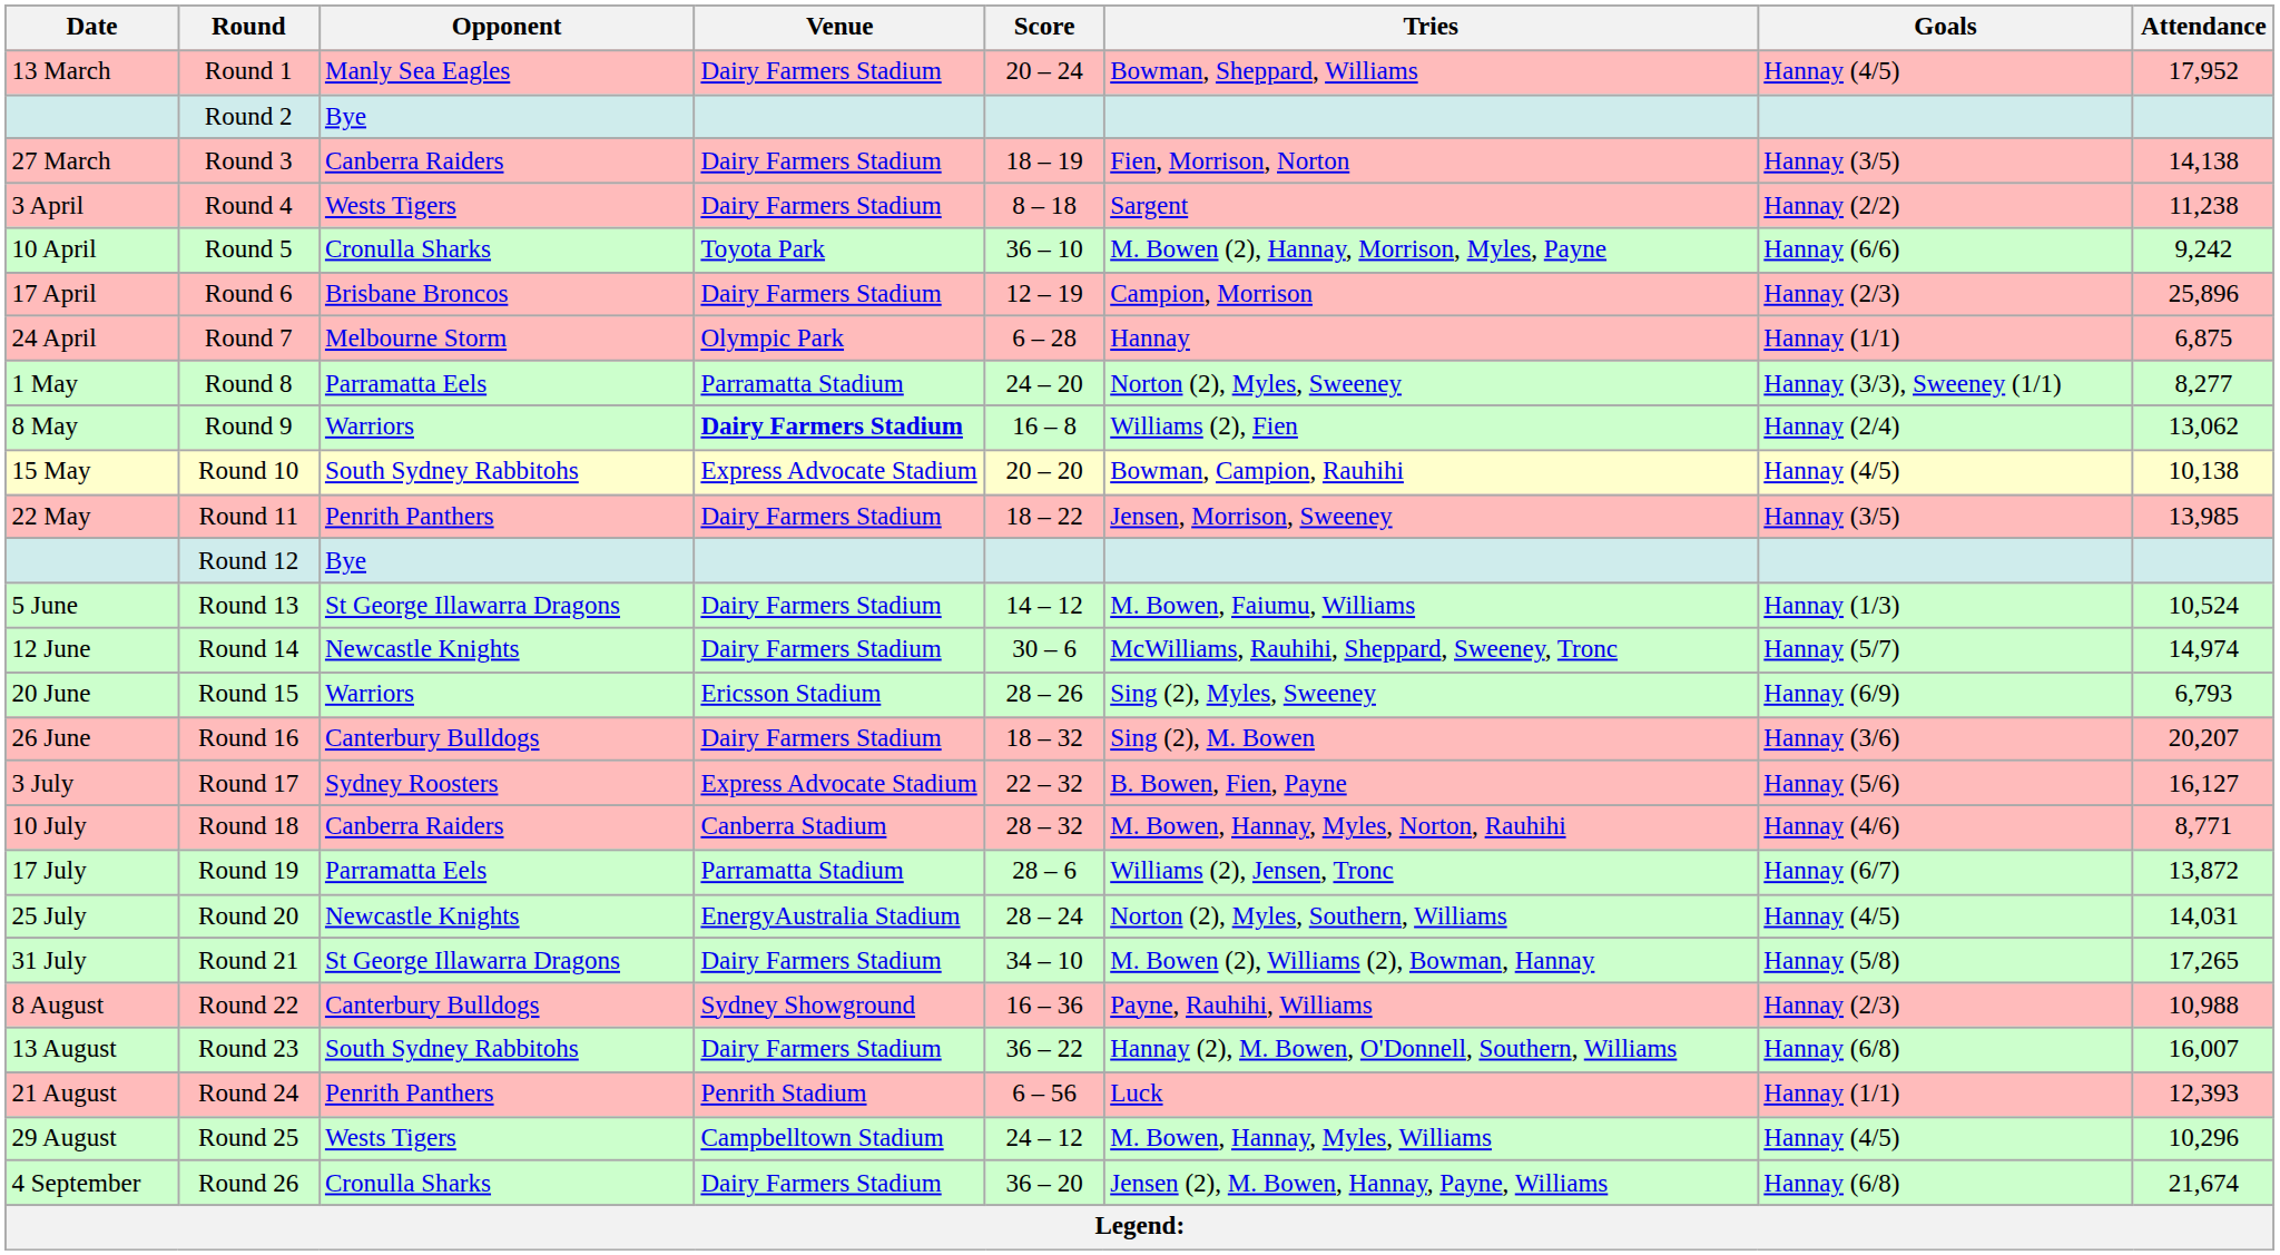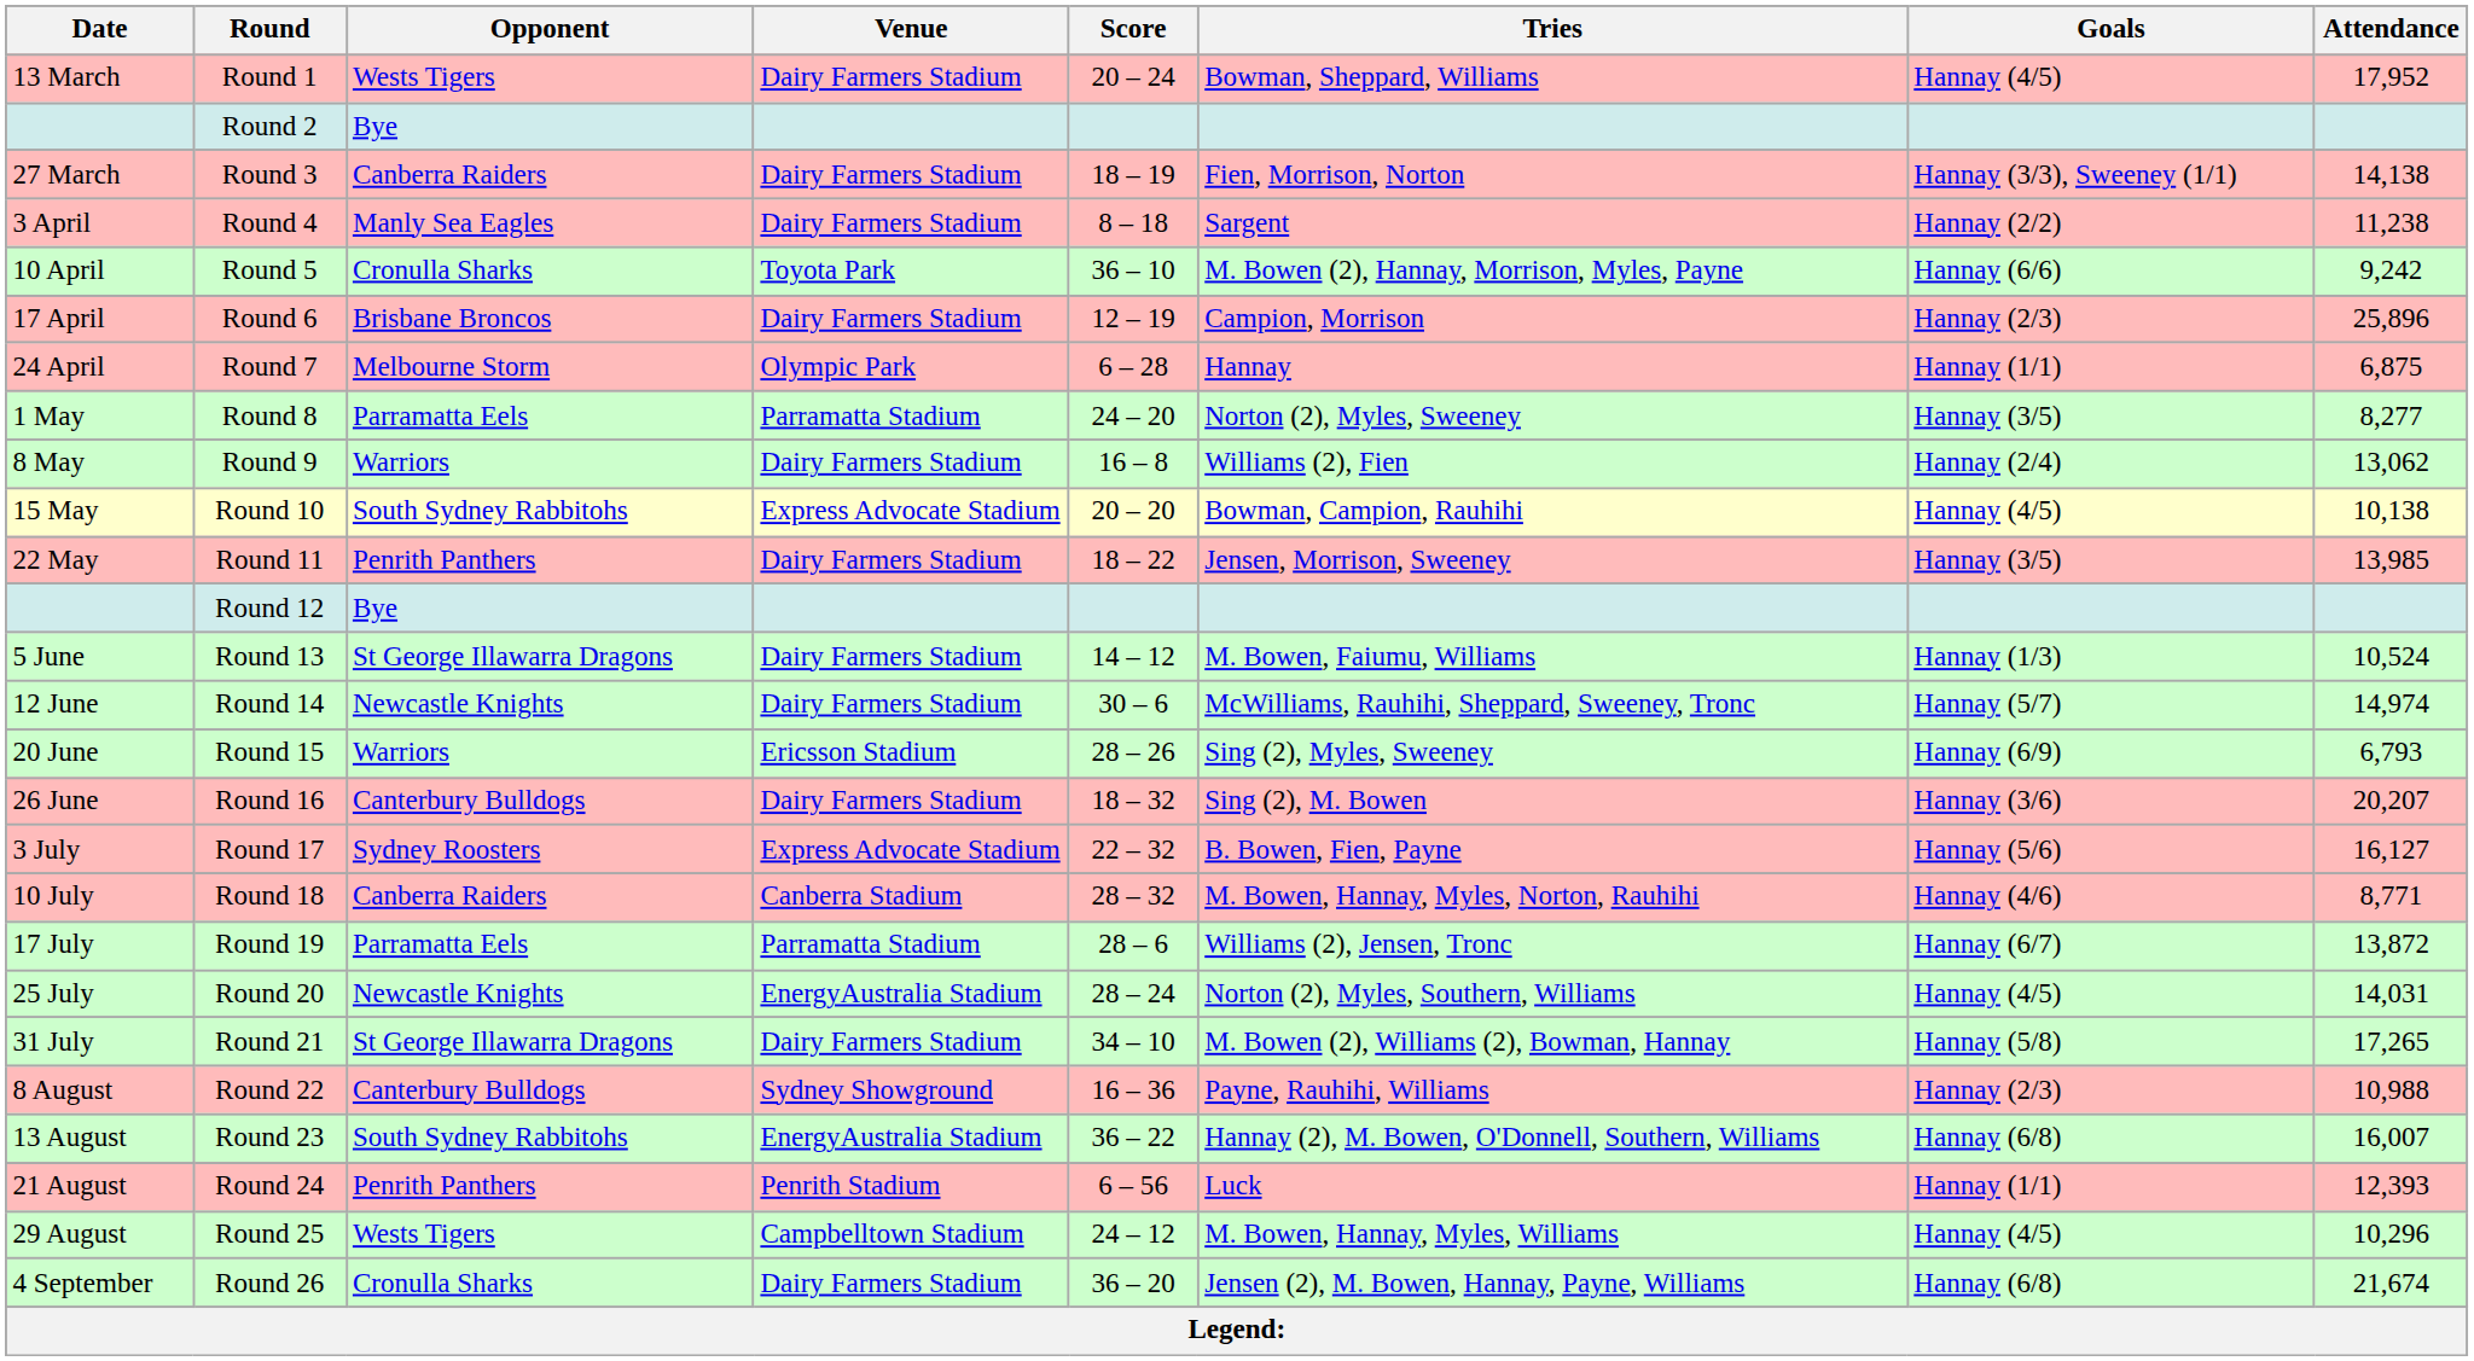Round 1 | Opponent: Manly Sea Eagles -> Wests Tigers
Round 3 | Goals: Hannay (3/5) -> Hannay (3/3), Sweeney (1/1)
Round 4 | Opponent: Wests Tigers -> Manly Sea Eagles
Round 8 | Goals: Hannay (3/3), Sweeney (1/1) -> Hannay (3/5)
Round 9 | Venue: bold -> normal
Round 23 | Venue: Dairy Farmers Stadium -> EnergyAustralia Stadium
